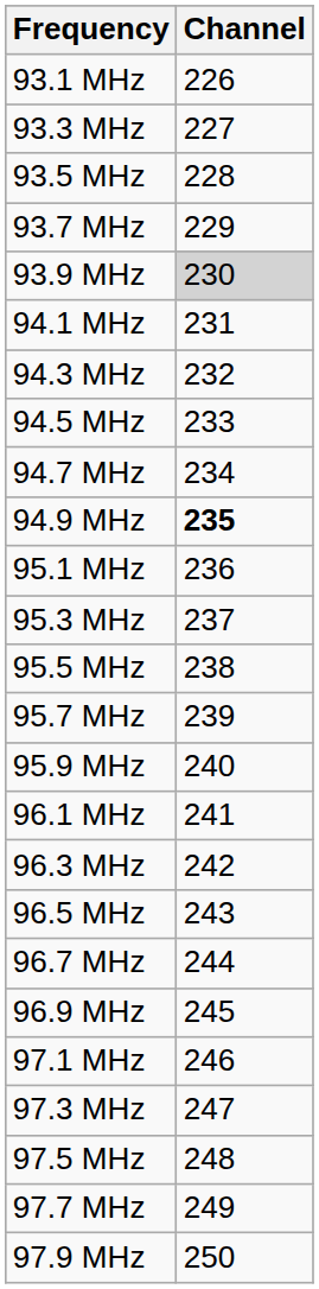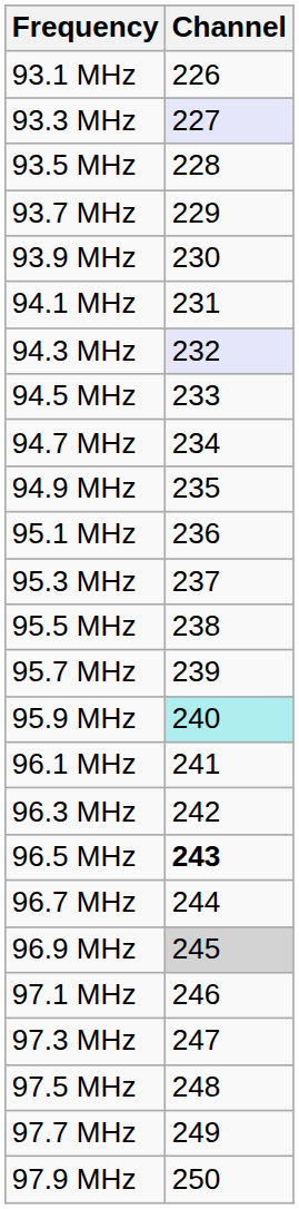93.3 MHz | Channel: no background -> lavender background
93.9 MHz | Channel: lightgrey background -> no background
94.3 MHz | Channel: no background -> lavender background
94.9 MHz | Channel: bold -> normal
95.9 MHz | Channel: no background -> paleturquoise background
96.5 MHz | Channel: normal -> bold
96.9 MHz | Channel: no background -> lightgrey background
